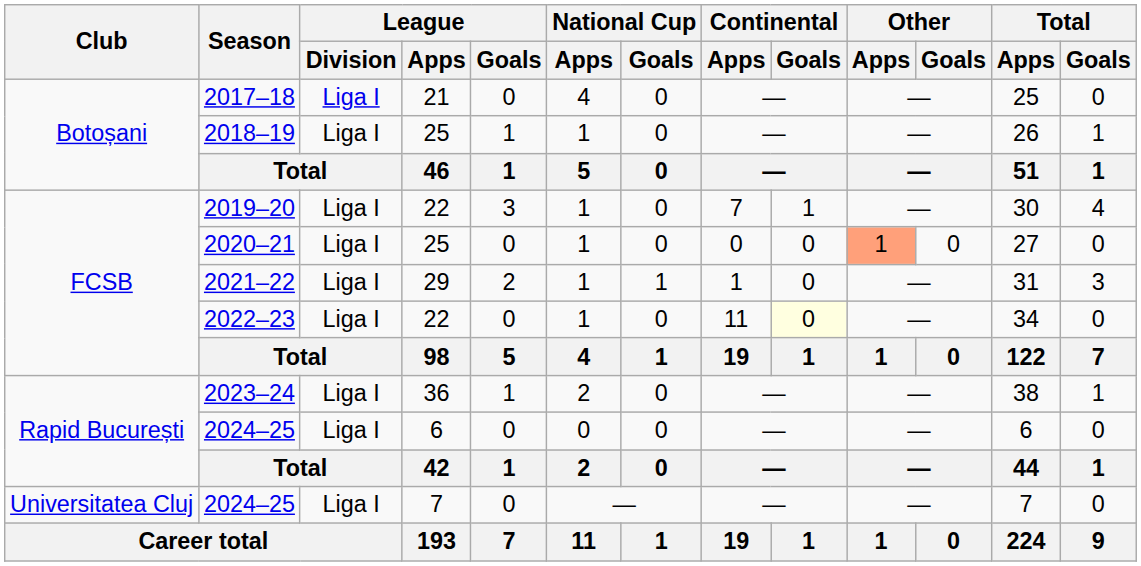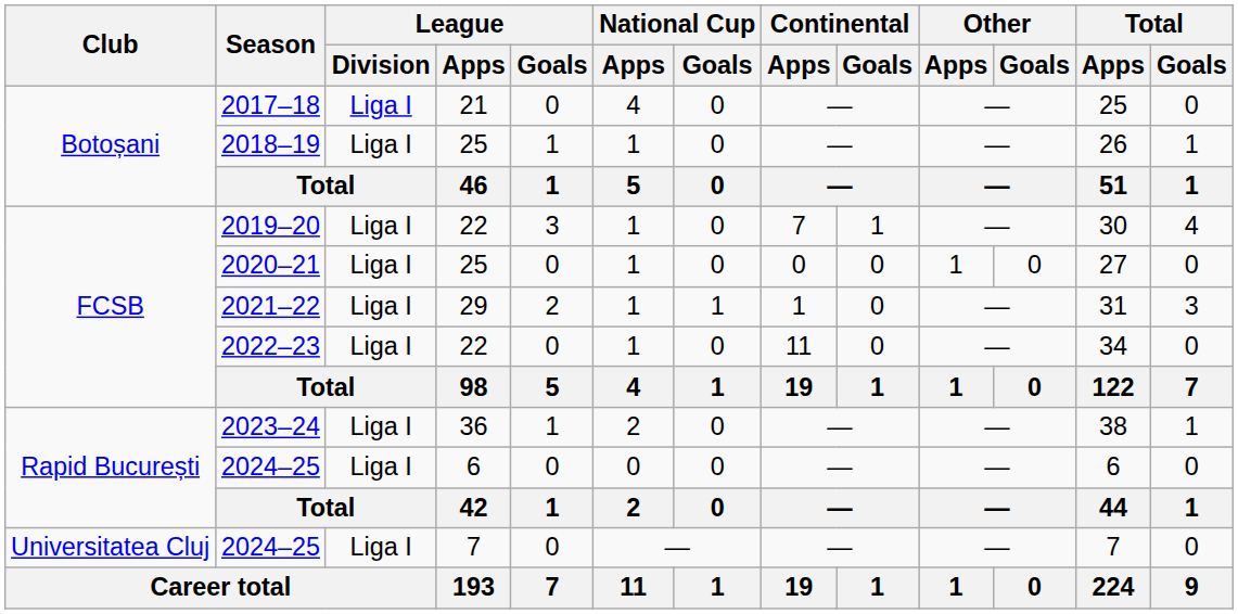2020–21 | Other / Apps: lightsalmon background -> no background
2022–23 | Continental / Goals: lightyellow background -> no background
